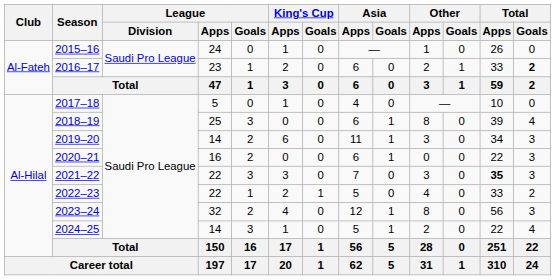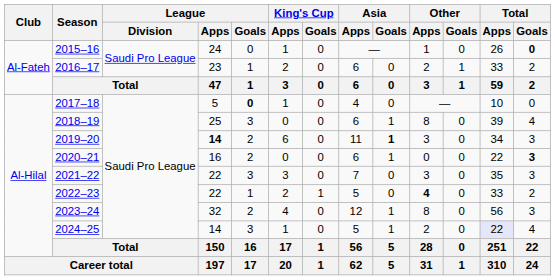2015–16 | Total / Goals: normal -> bold
2016–17 | Total / Goals: bold -> normal
2017–18 | League / Goals: normal -> bold
2019–20 | League / Apps: normal -> bold
2019–20 | Asia / Goals: normal -> bold
2020–21 | Total / Goals: normal -> bold
2021–22 | Total / Apps: bold -> normal
2022–23 | Other / Apps: normal -> bold
2024–25 | Total / Apps: no background -> lavender background
